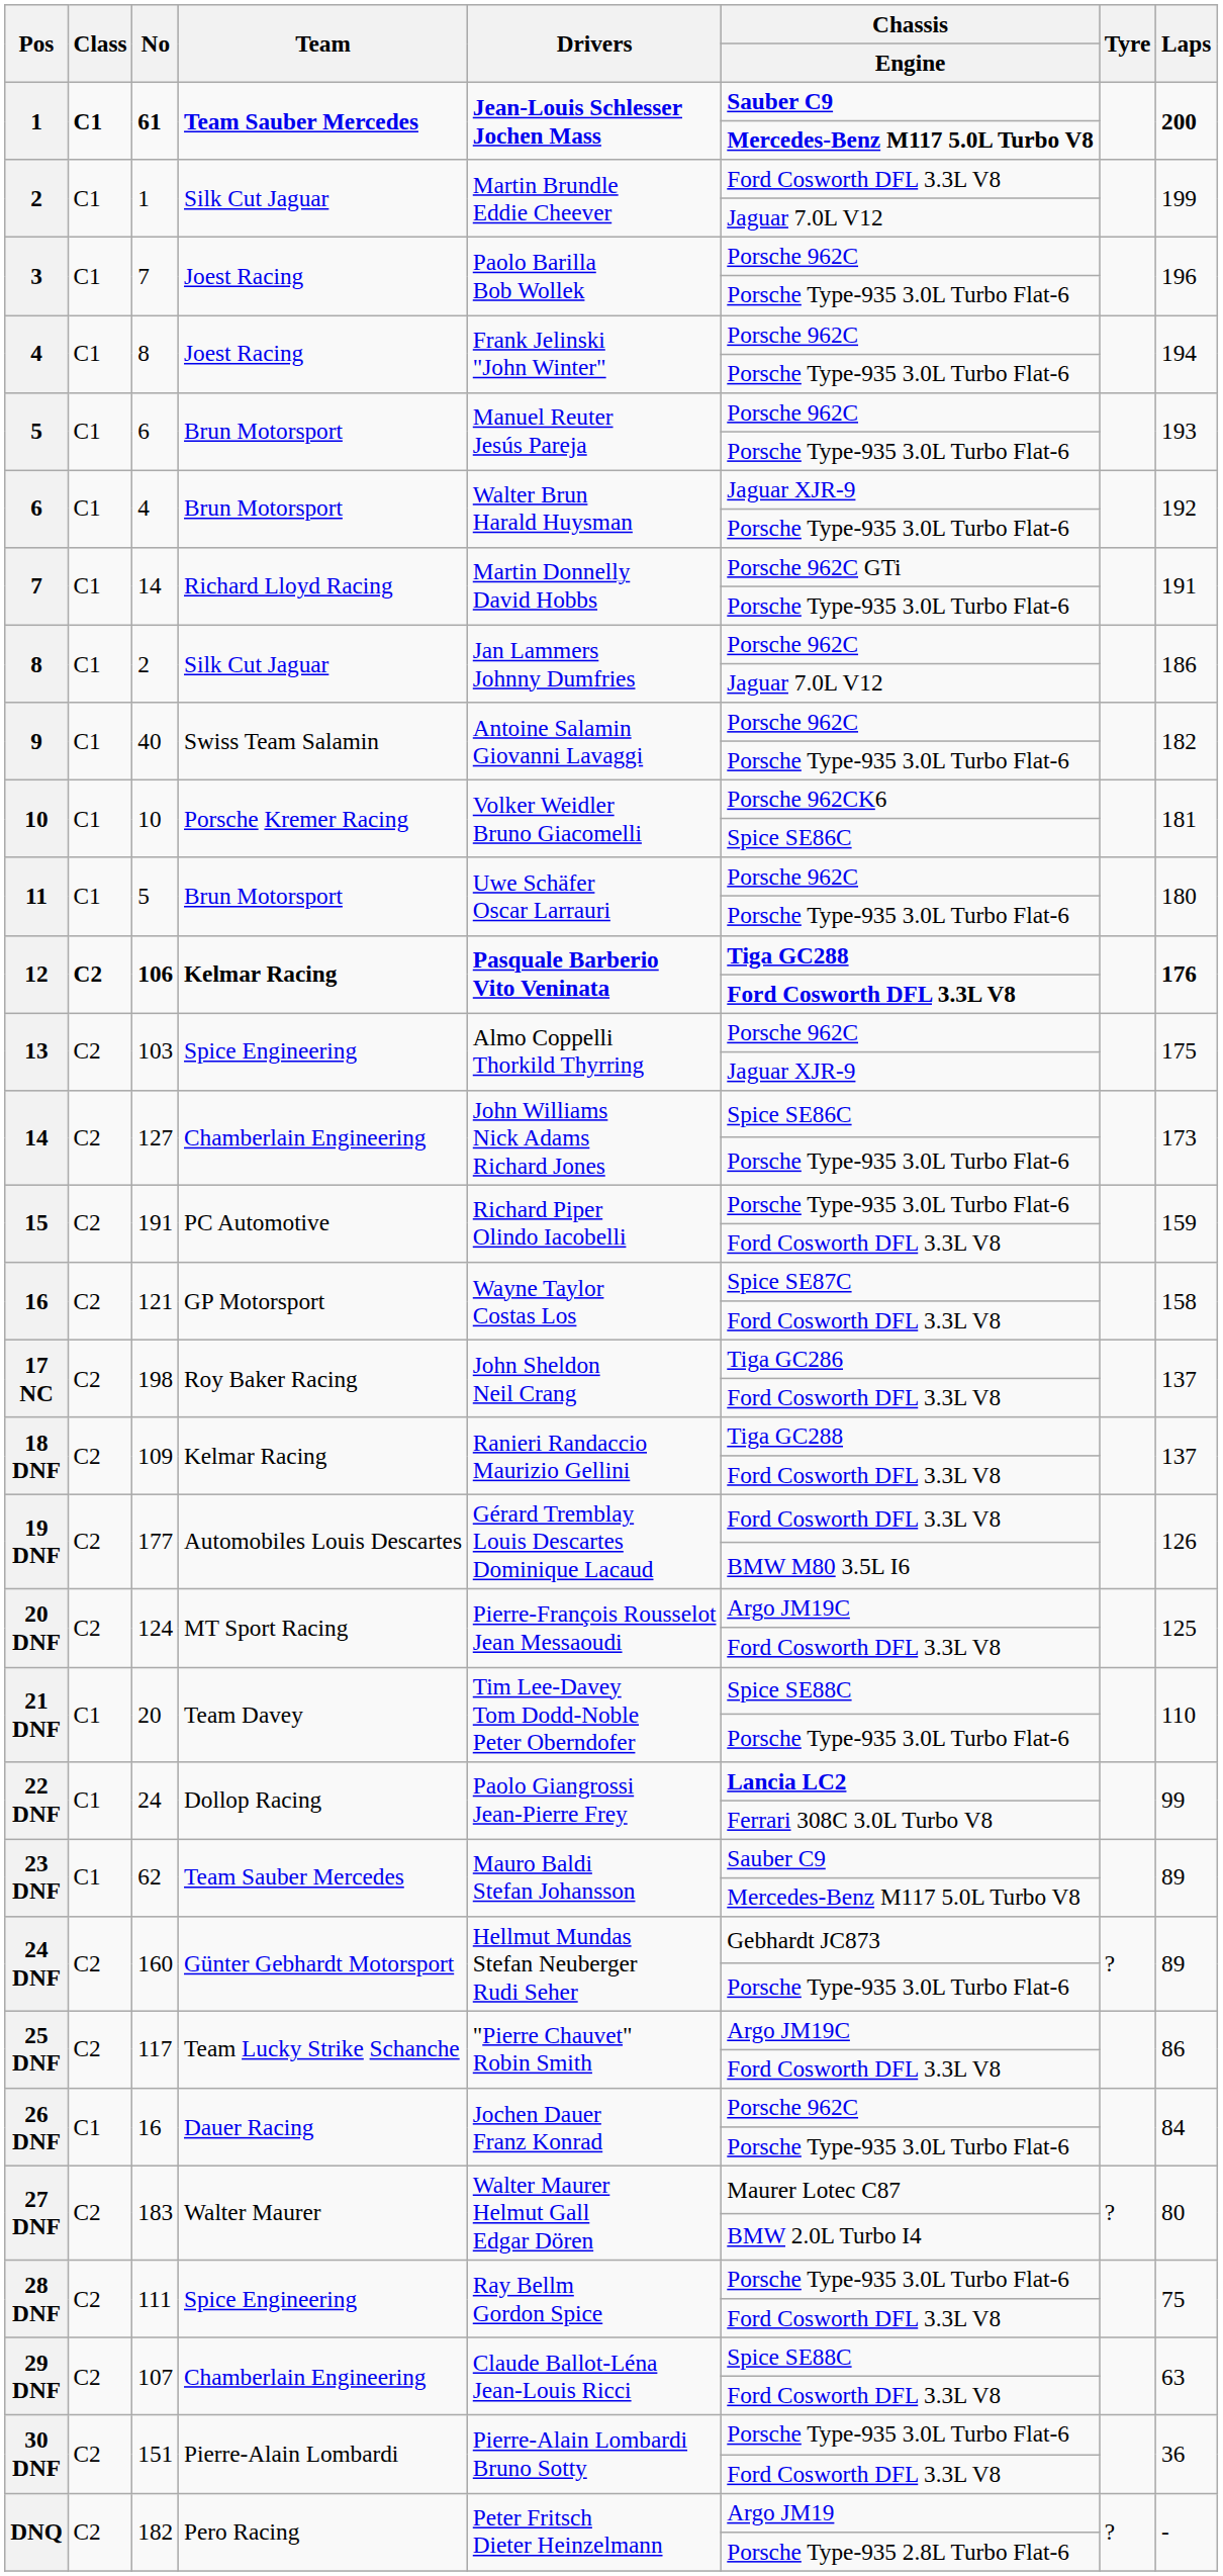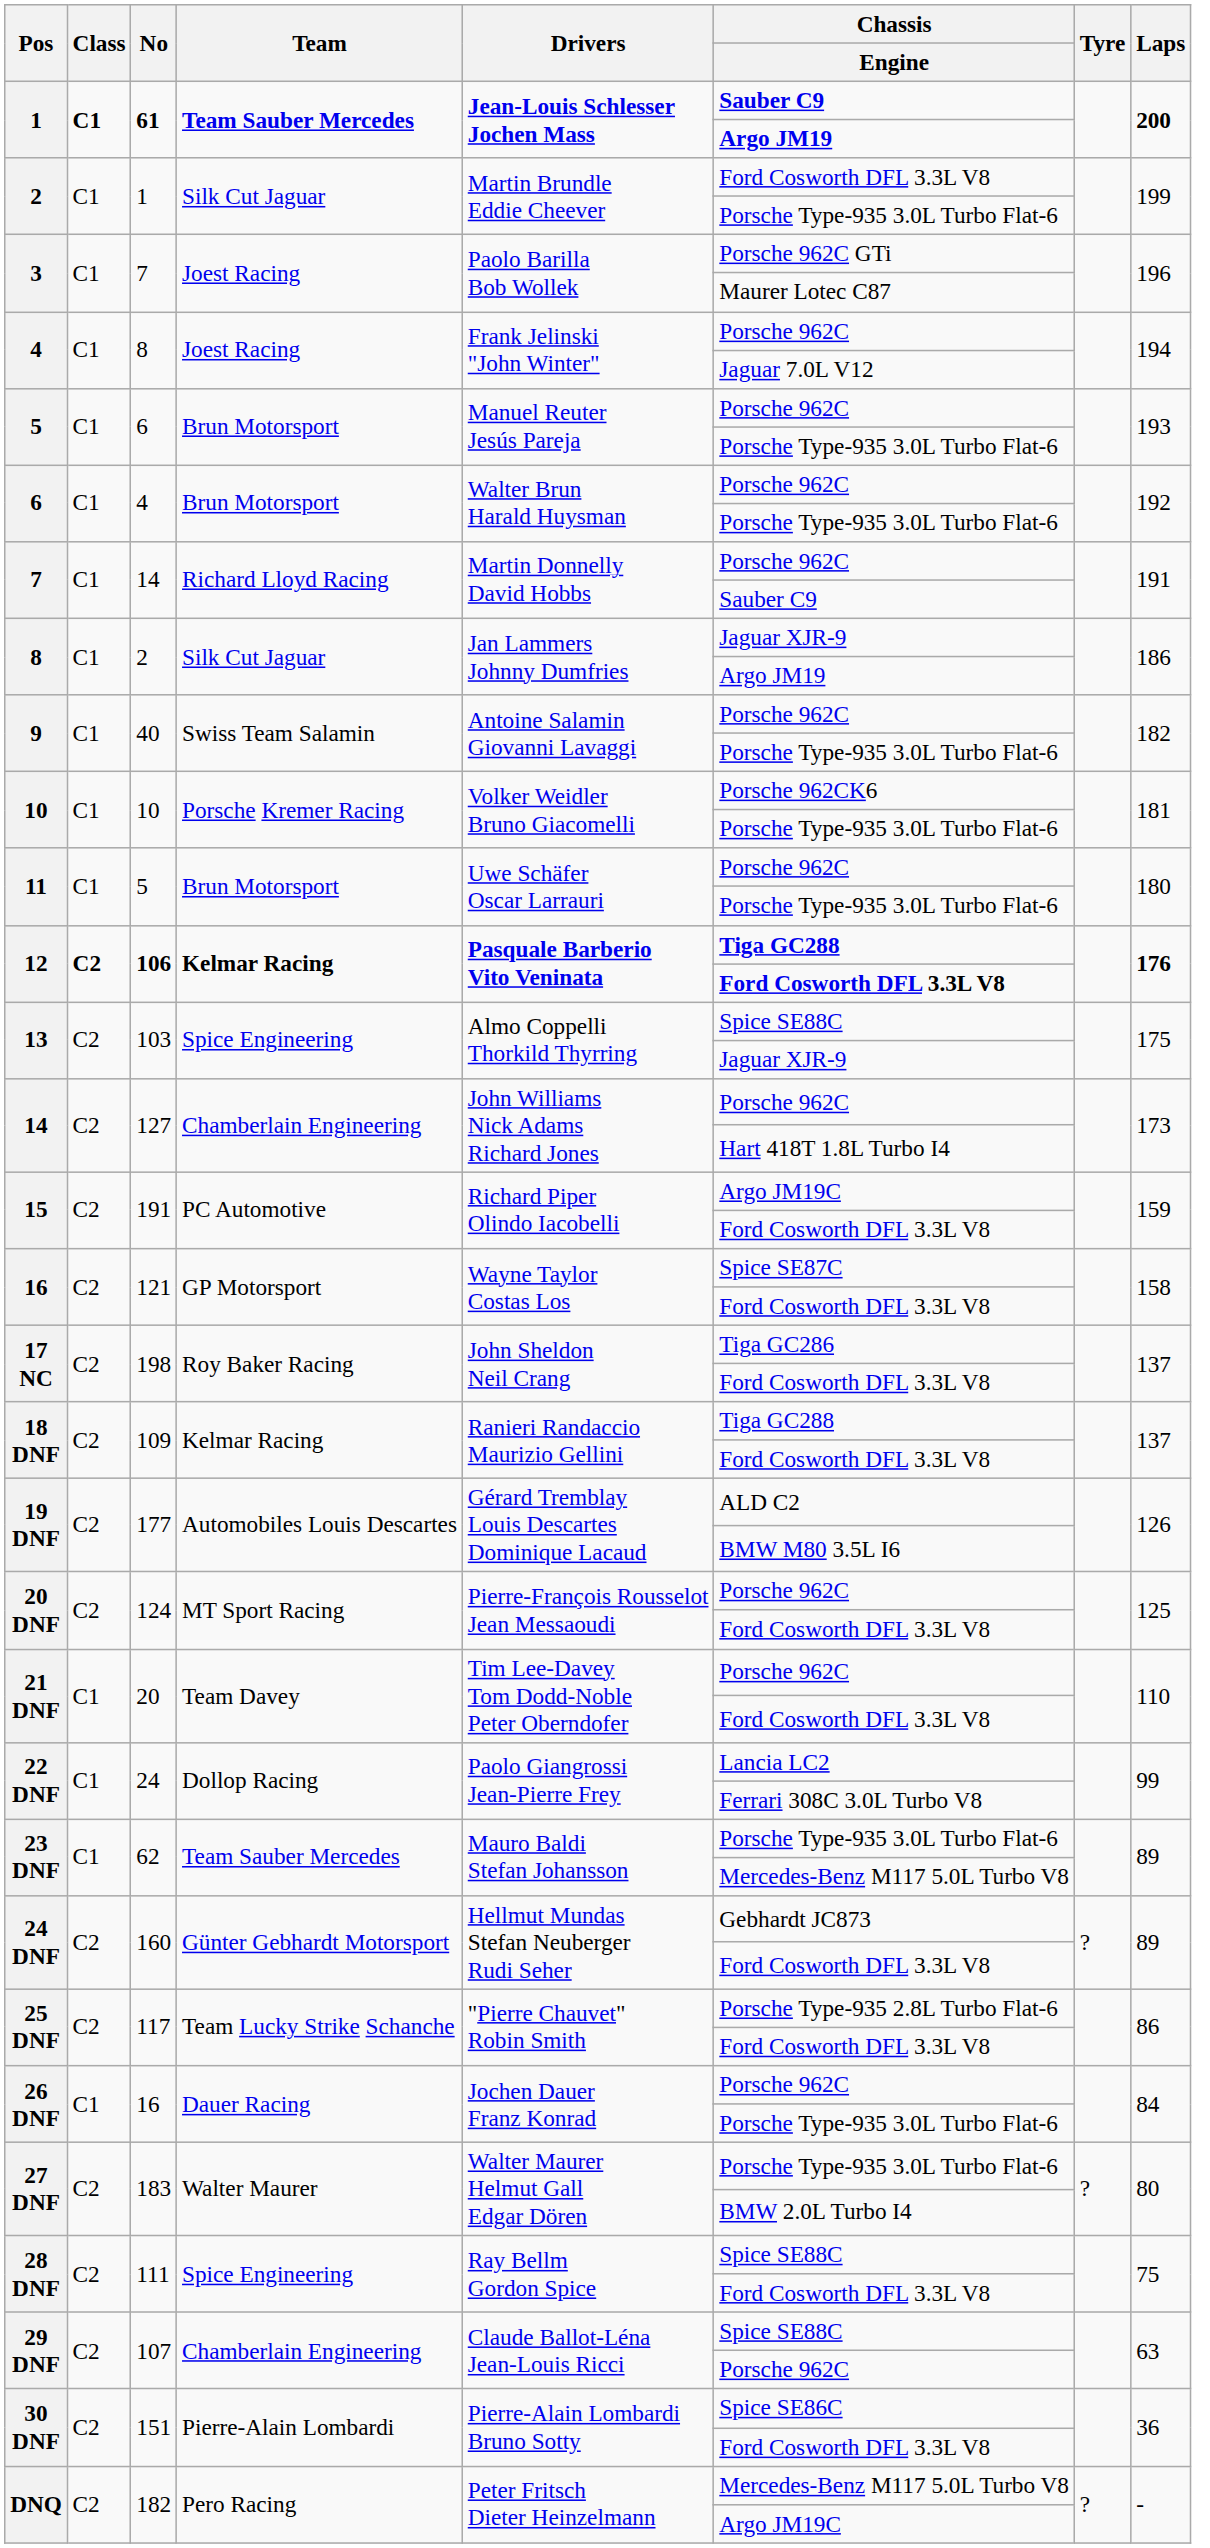row 4 | Chassis / Engine: Mercedes-Benz M117 5.0L Turbo V8 -> Argo JM19
row 6 | Chassis / Engine: Jaguar 7.0L V12 -> Porsche Type-935 3.0L Turbo Flat-6
row 7 | Chassis / Engine: Porsche 962C -> Porsche 962C GTi
row 8 | Chassis / Engine: Porsche Type-935 3.0L Turbo Flat-6 -> Maurer Lotec C87
row 10 | Chassis / Engine: Porsche Type-935 3.0L Turbo Flat-6 -> Jaguar 7.0L V12
row 13 | Chassis / Engine: Jaguar XJR-9 -> Porsche 962C
row 15 | Chassis / Engine: Porsche 962C GTi -> Porsche 962C
row 16 | Chassis / Engine: Porsche Type-935 3.0L Turbo Flat-6 -> Sauber C9
row 17 | Chassis / Engine: Porsche 962C -> Jaguar XJR-9
row 18 | Chassis / Engine: Jaguar 7.0L V12 -> Argo JM19
row 22 | Chassis / Engine: Spice SE86C -> Porsche Type-935 3.0L Turbo Flat-6
row 27 | Chassis / Engine: Porsche 962C -> Spice SE88C
row 29 | Chassis / Engine: Spice SE86C -> Porsche 962C
row 30 | Chassis / Engine: Porsche Type-935 3.0L Turbo Flat-6 -> Hart 418T 1.8L Turbo I4
row 31 | Chassis / Engine: Porsche Type-935 3.0L Turbo Flat-6 -> Argo JM19C
row 39 | Chassis / Engine: Ford Cosworth DFL 3.3L V8 -> ALD C2
row 41 | Chassis / Engine: Argo JM19C -> Porsche 962C
row 43 | Chassis / Engine: Spice SE88C -> Porsche 962C
row 44 | Chassis / Engine: Porsche Type-935 3.0L Turbo Flat-6 -> Ford Cosworth DFL 3.3L V8
row 45 | Chassis / Engine: bold -> normal
row 47 | Chassis / Engine: Sauber C9 -> Porsche Type-935 3.0L Turbo Flat-6
row 50 | Chassis / Engine: Porsche Type-935 3.0L Turbo Flat-6 -> Ford Cosworth DFL 3.3L V8
row 51 | Chassis / Engine: Argo JM19C -> Porsche Type-935 2.8L Turbo Flat-6
row 55 | Chassis / Engine: Maurer Lotec C87 -> Porsche Type-935 3.0L Turbo Flat-6
row 57 | Chassis / Engine: Porsche Type-935 3.0L Turbo Flat-6 -> Spice SE88C
row 60 | Chassis / Engine: Ford Cosworth DFL 3.3L V8 -> Porsche 962C
row 61 | Chassis / Engine: Porsche Type-935 3.0L Turbo Flat-6 -> Spice SE86C
row 63 | Chassis / Engine: Argo JM19 -> Mercedes-Benz M117 5.0L Turbo V8
row 64 | Chassis / Engine: Porsche Type-935 2.8L Turbo Flat-6 -> Argo JM19C
